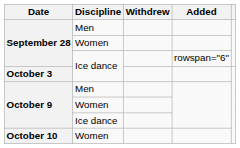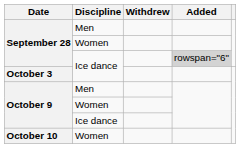September 28 / Ice dance | Added: no background -> lightgrey background
